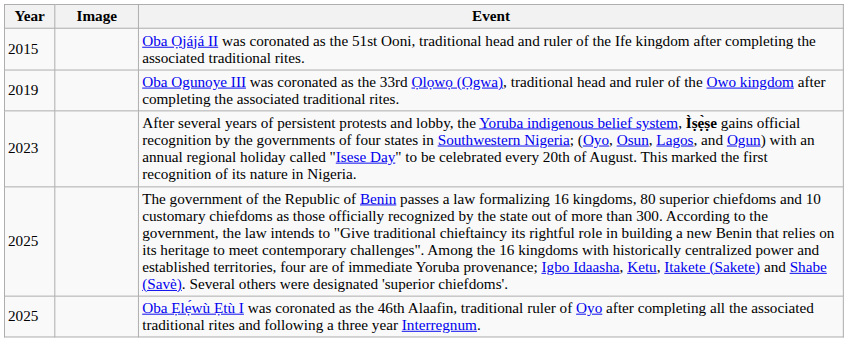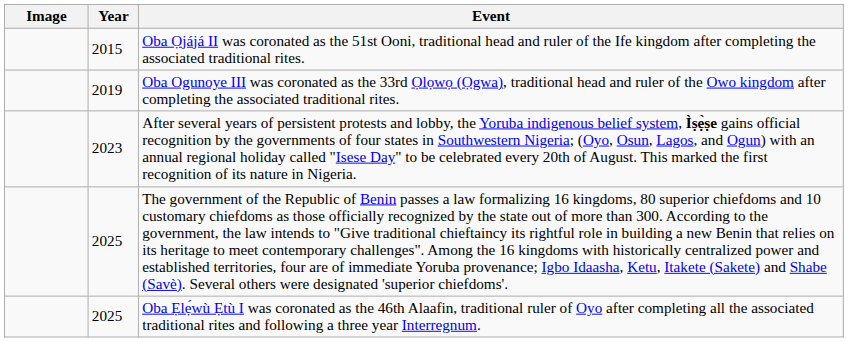columns swapped: Year <-> Image
